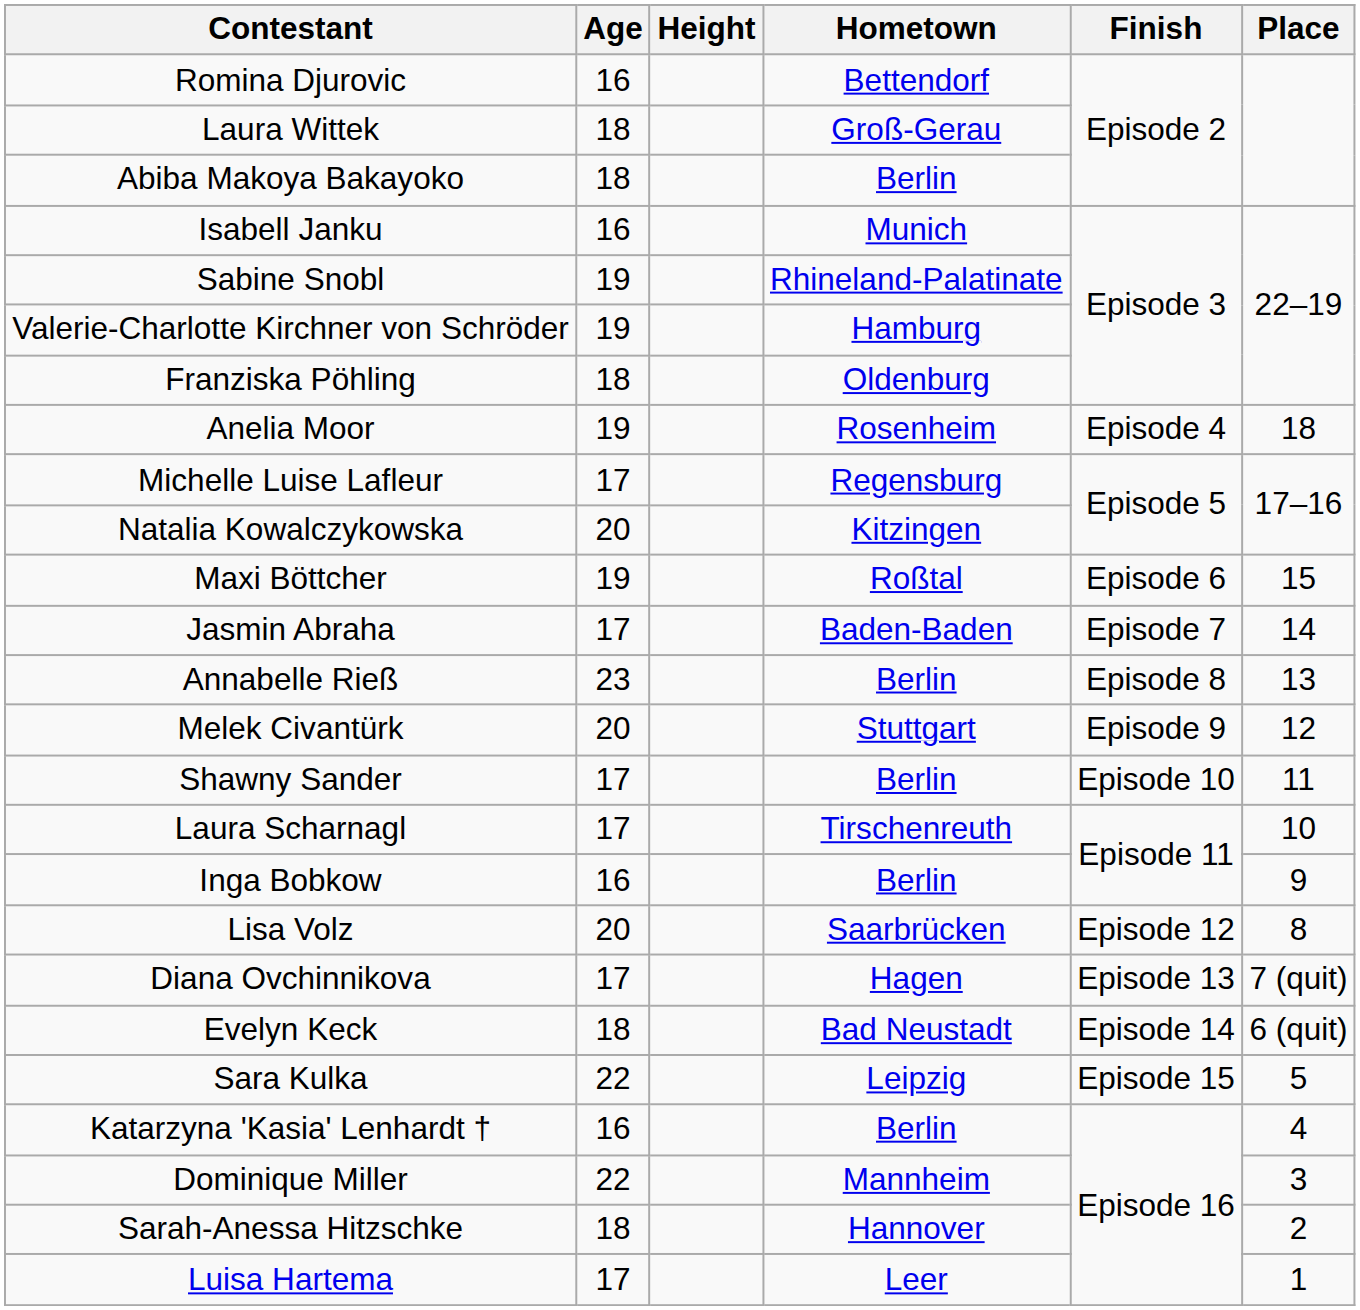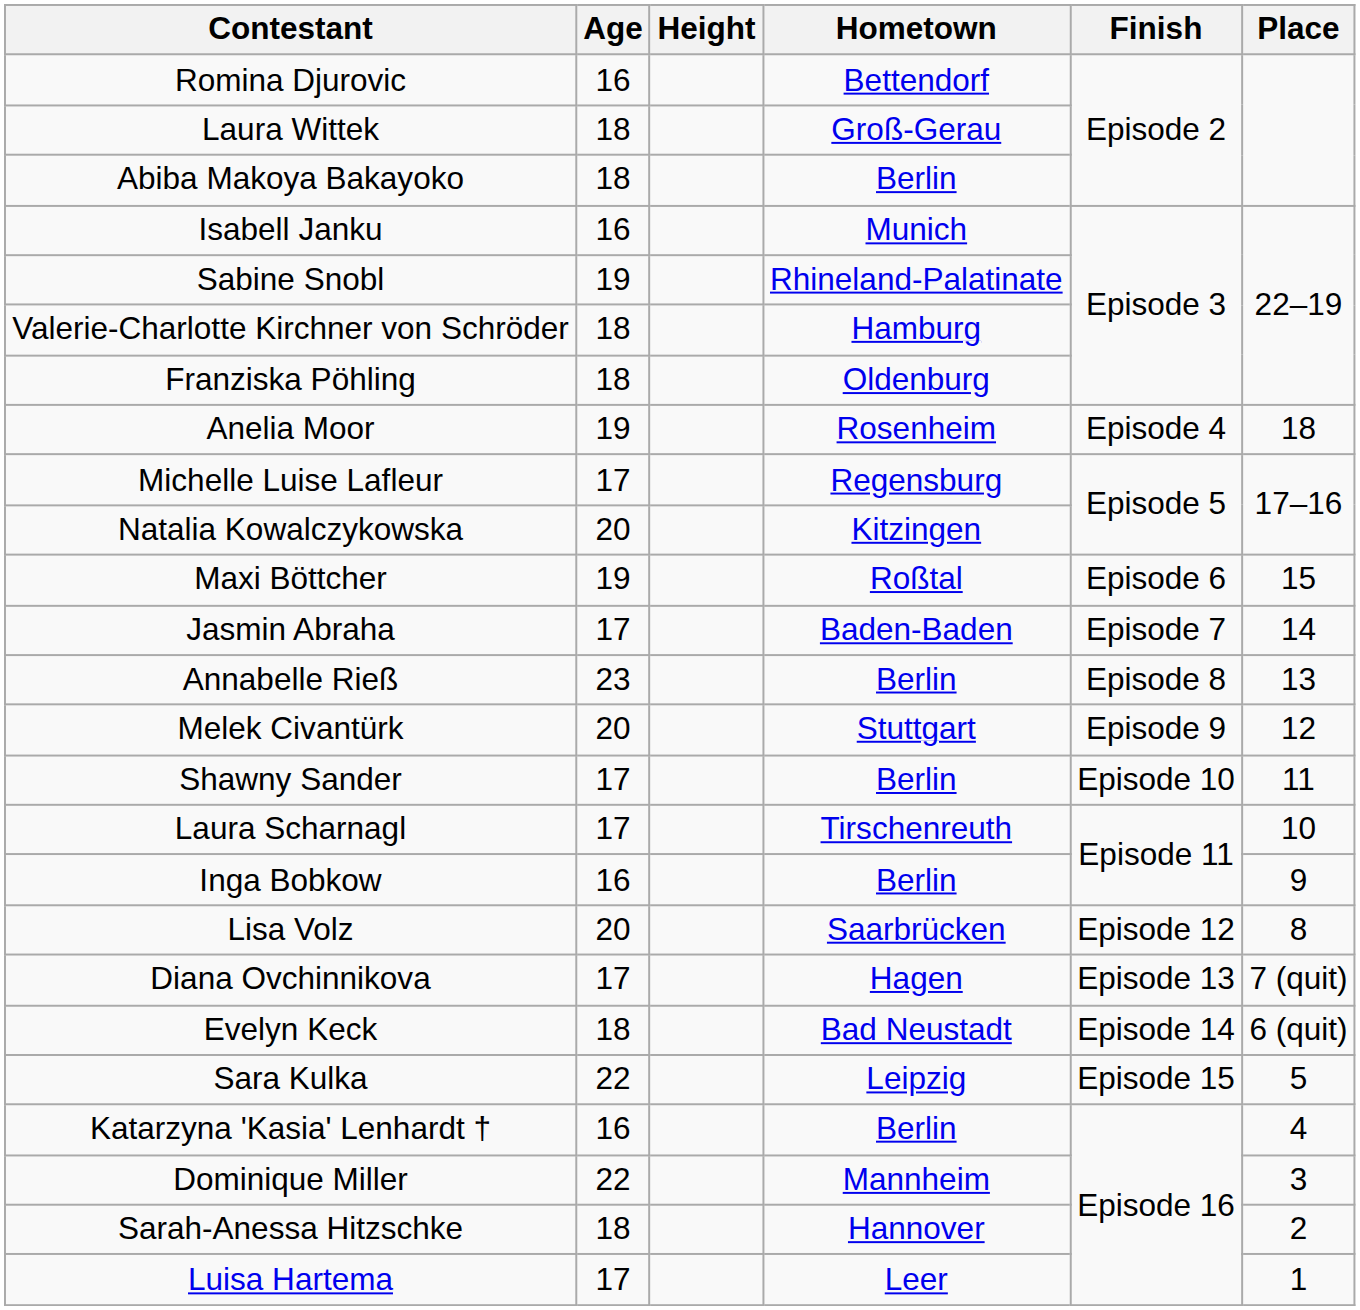Valerie-Charlotte Kirchner von Schröder | Age: 19 -> 18
